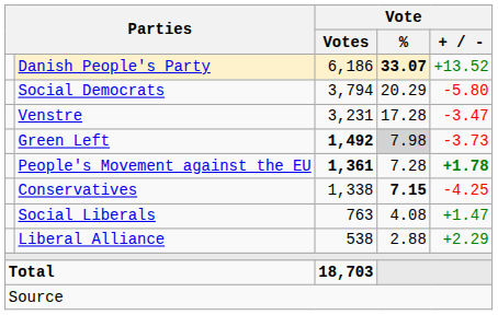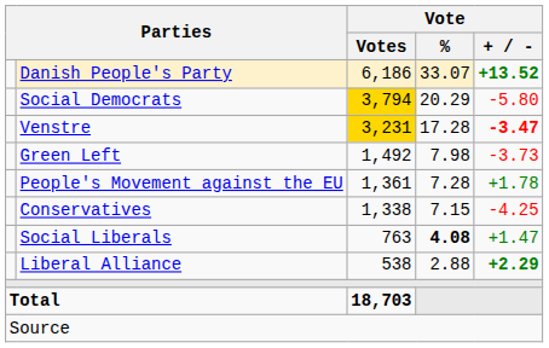Danish People's Party | Vote / %: bold -> normal
Danish People's Party | Vote / + / -: normal -> bold
Social Democrats | Vote / Votes: no background -> gold background
Venstre | Vote / Votes: no background -> gold background
Venstre | Vote / + / -: normal -> bold
Green Left | Vote / Votes: bold -> normal
Green Left | Vote / %: lightgrey background -> no background
People's Movement against the EU | Vote / Votes: bold -> normal
People's Movement against the EU | Vote / + / -: bold -> normal
Conservatives | Vote / %: bold -> normal
Social Liberals | Vote / %: normal -> bold
Liberal Alliance | Vote / + / -: normal -> bold
